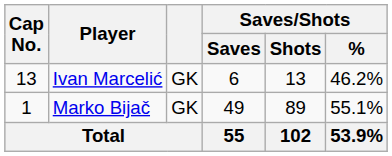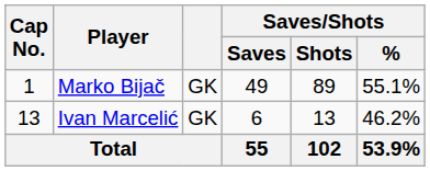rows swapped: Marko Bijač <-> Ivan Marcelić
